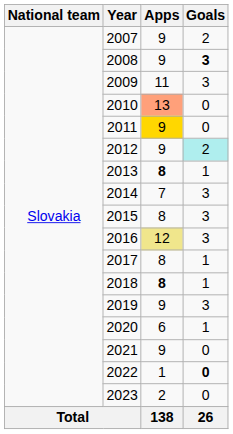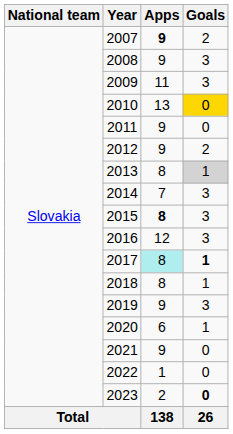2007 | Apps: normal -> bold
2008 | Goals: bold -> normal
2010 | Apps: lightsalmon background -> no background
2010 | Goals: no background -> gold background
2011 | Apps: gold background -> no background
2012 | Goals: paleturquoise background -> no background
2013 | Apps: bold -> normal
2013 | Goals: no background -> lightgrey background
2015 | Apps: normal -> bold
2016 | Apps: khaki background -> no background
2017 | Apps: no background -> paleturquoise background
2017 | Goals: normal -> bold
2018 | Apps: bold -> normal
2022 | Goals: bold -> normal
2023 | Goals: normal -> bold
